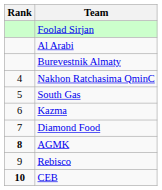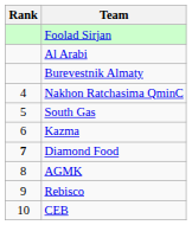Diamond Food | Rank: normal -> bold
AGMK | Rank: bold -> normal
CEB | Rank: bold -> normal
